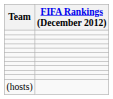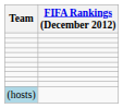row 13 | Team: no background -> lightblue background
